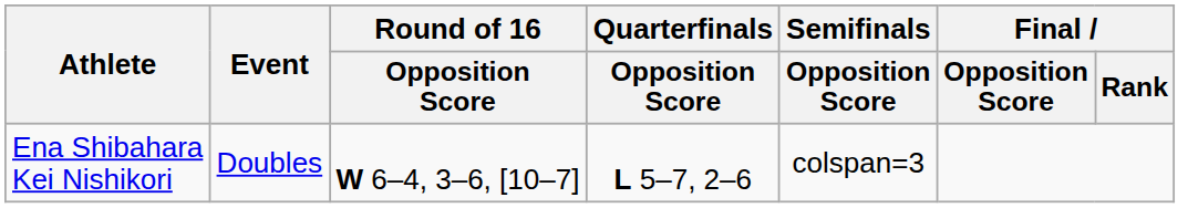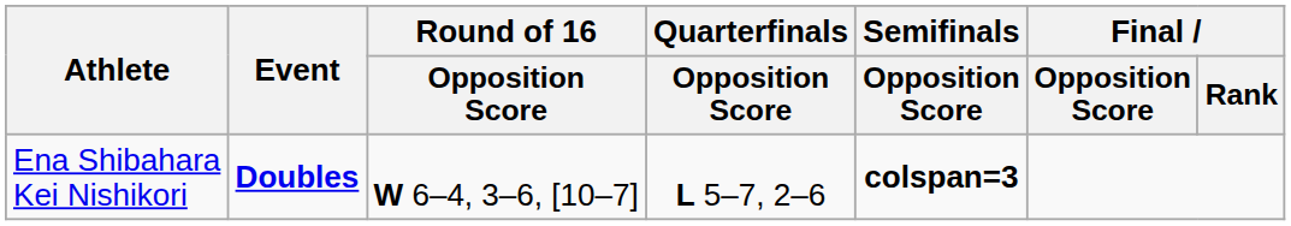Ena Shibahara Kei Nishikori | Event: normal -> bold
Ena Shibahara Kei Nishikori | Semifinals / Opposition Score: normal -> bold
